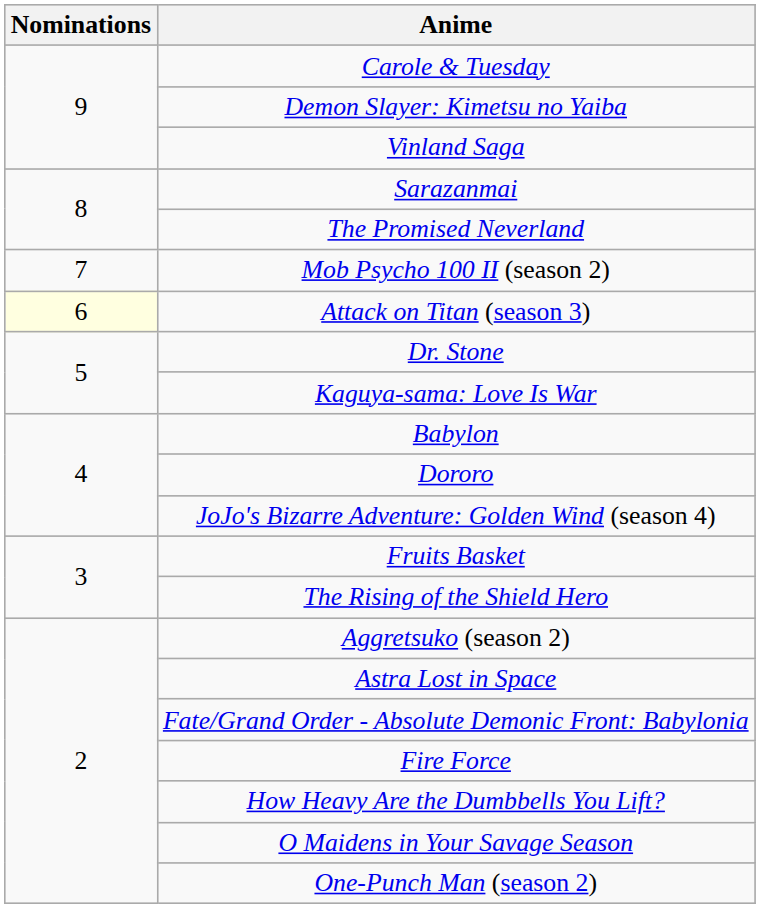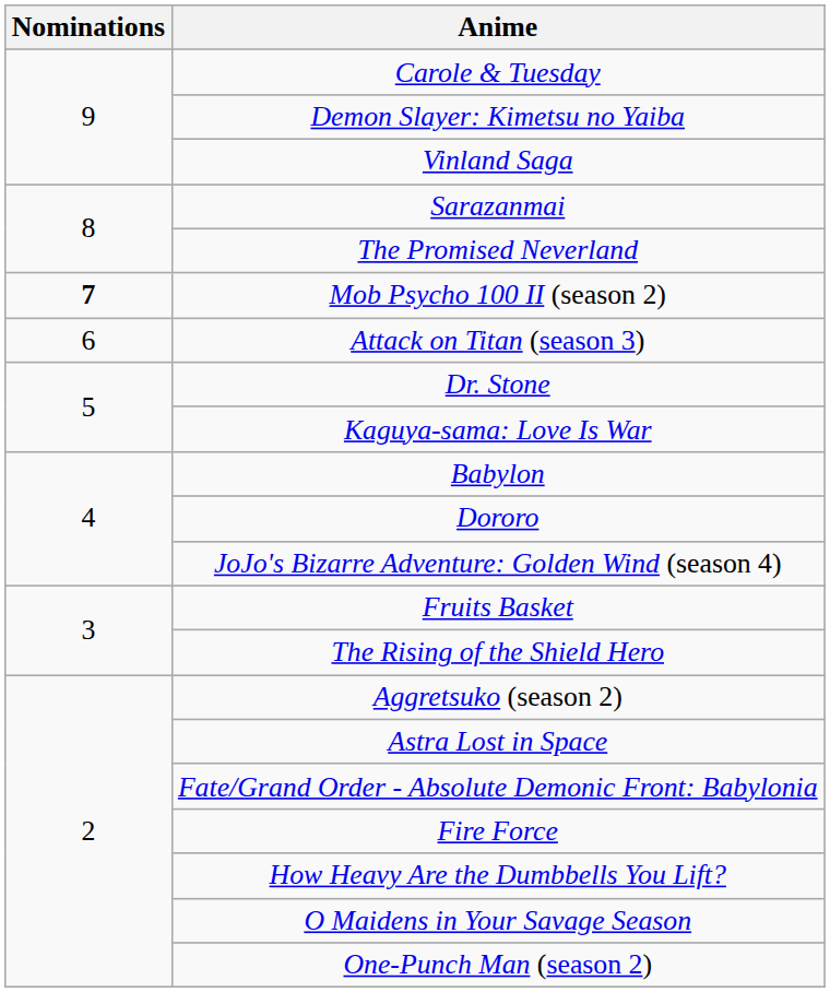Mob Psycho 100 II (season 2) | Nominations: normal -> bold
Attack on Titan (season 3) | Nominations: lightyellow background -> no background
